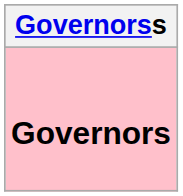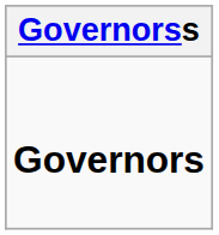row 2 | column 1: pink background -> no background
